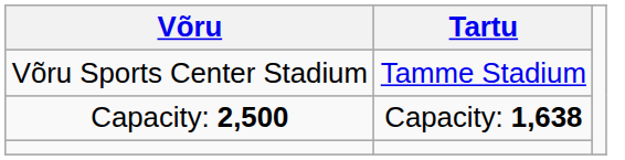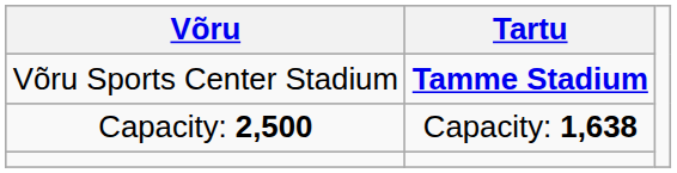Võru Sports Center Stadium | Tartu: normal -> bold
